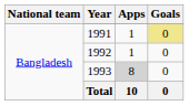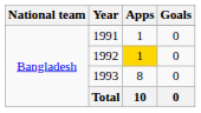1991 | Goals: khaki background -> no background
1992 | Apps: no background -> gold background
1993 | Apps: lightgrey background -> no background
